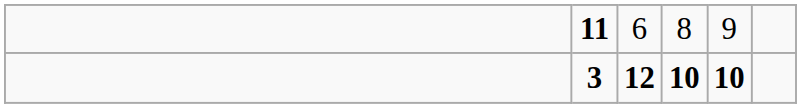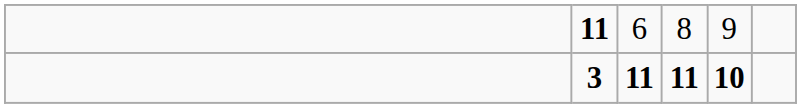row 2 | column 3: 12 -> 11
row 2 | column 4: 10 -> 11
